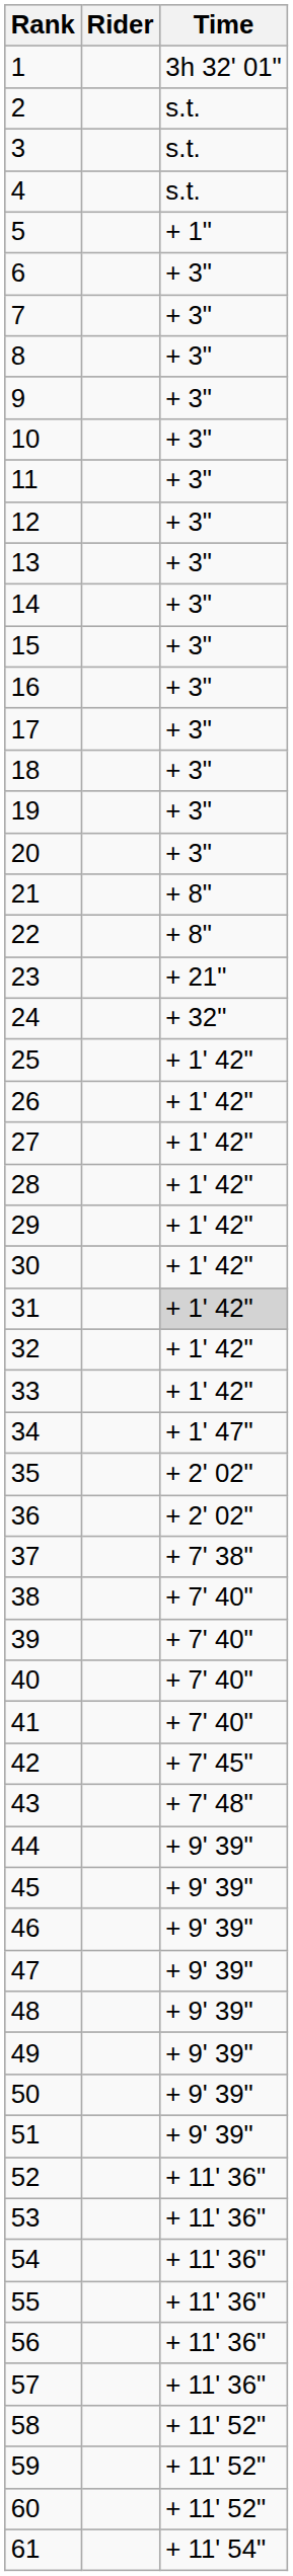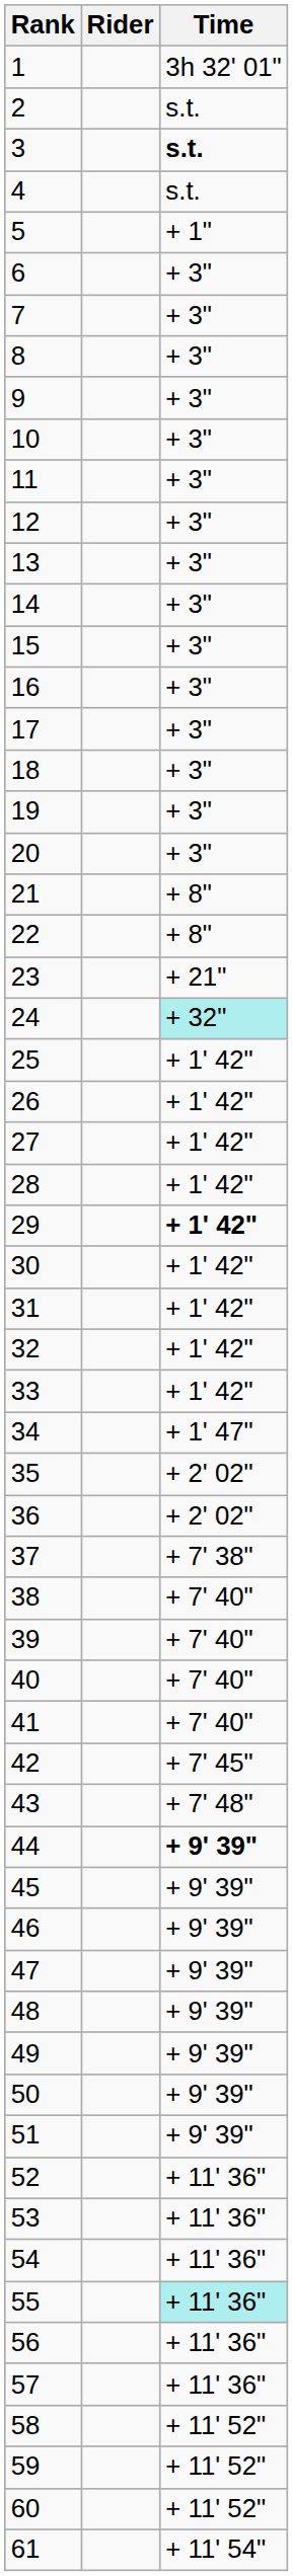3 | Time: normal -> bold
24 | Time: no background -> paleturquoise background
29 | Time: normal -> bold
31 | Time: lightgrey background -> no background
44 | Time: normal -> bold
55 | Time: no background -> paleturquoise background
